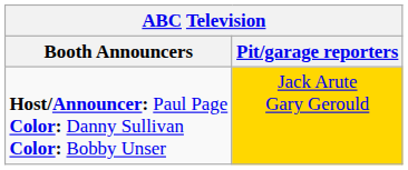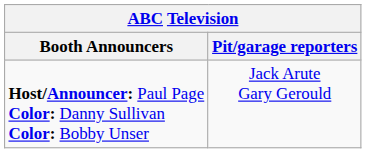row 3 | Pit/garage reporters: gold background -> no background
